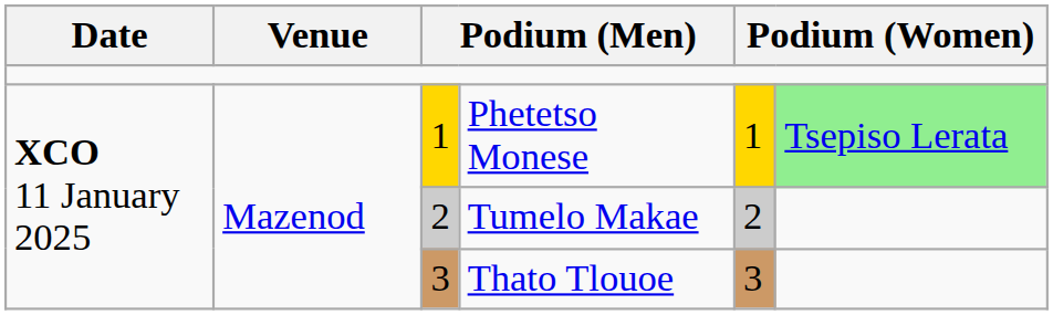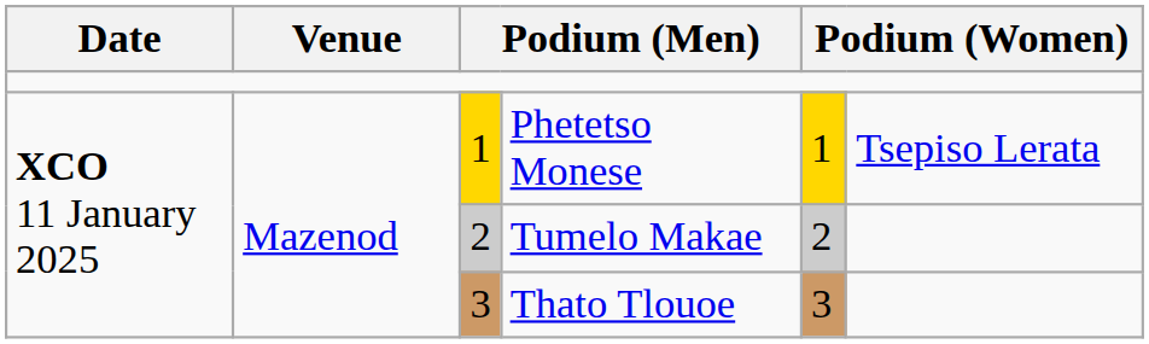Phetetso Monese | column 6: lightgreen background -> no background
